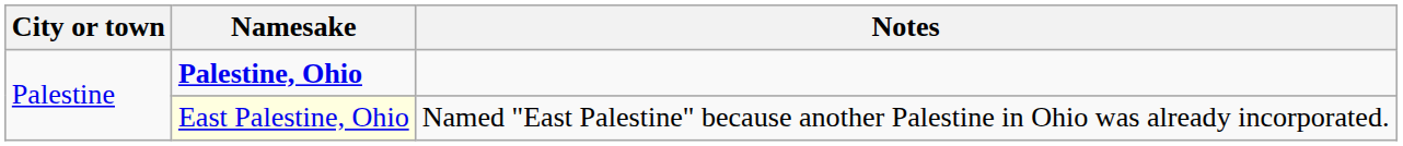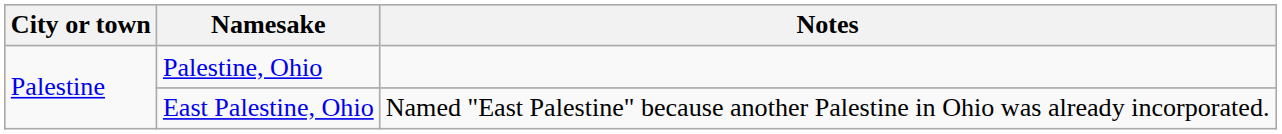Palestine, Ohio | Namesake: bold -> normal
East Palestine, Ohio | Namesake: lightyellow background -> no background
